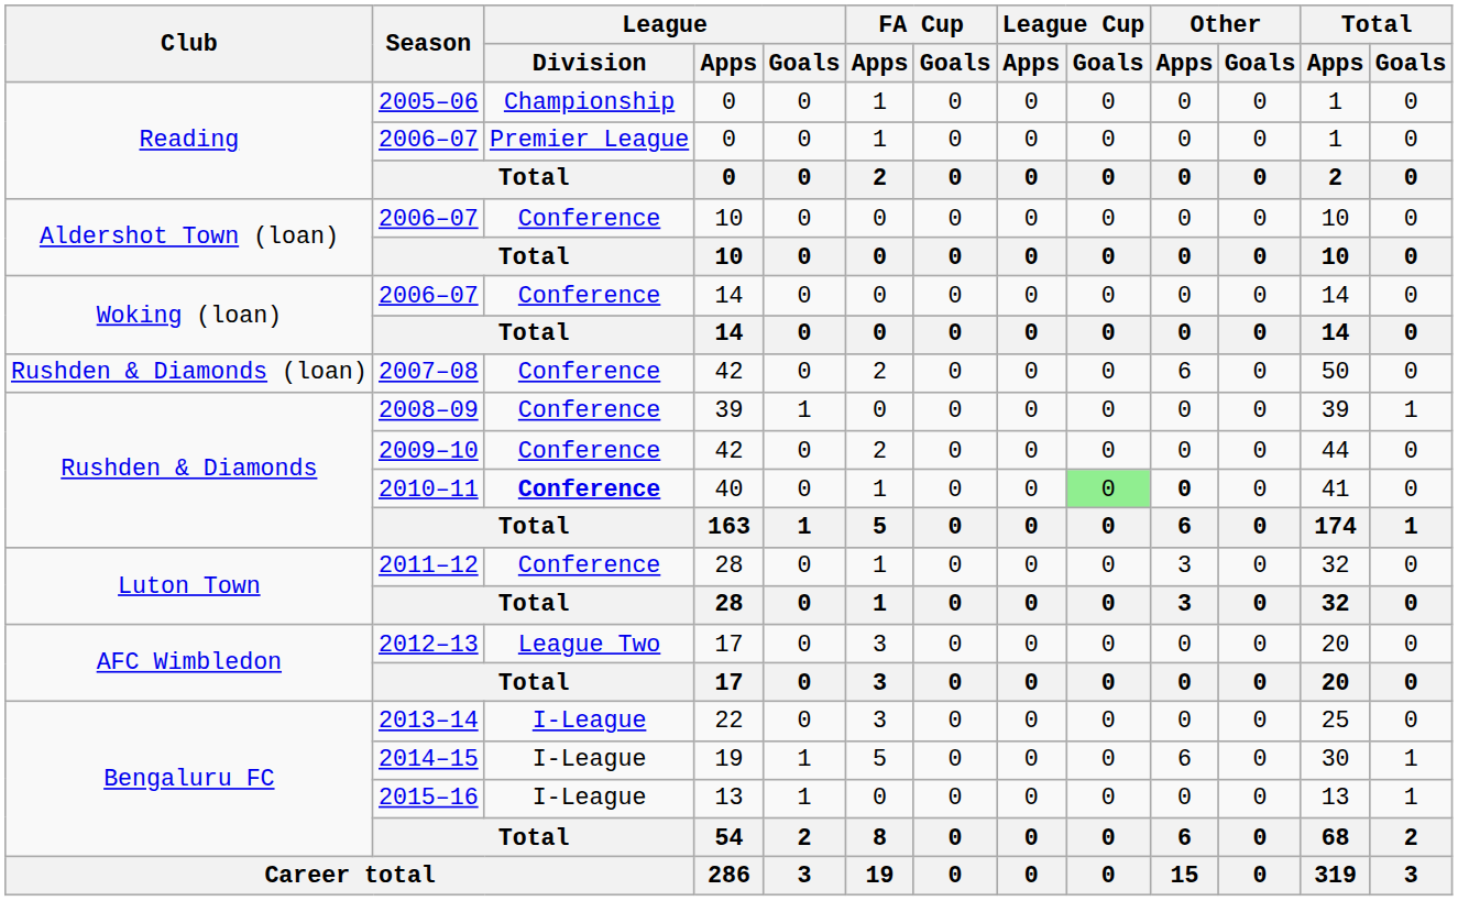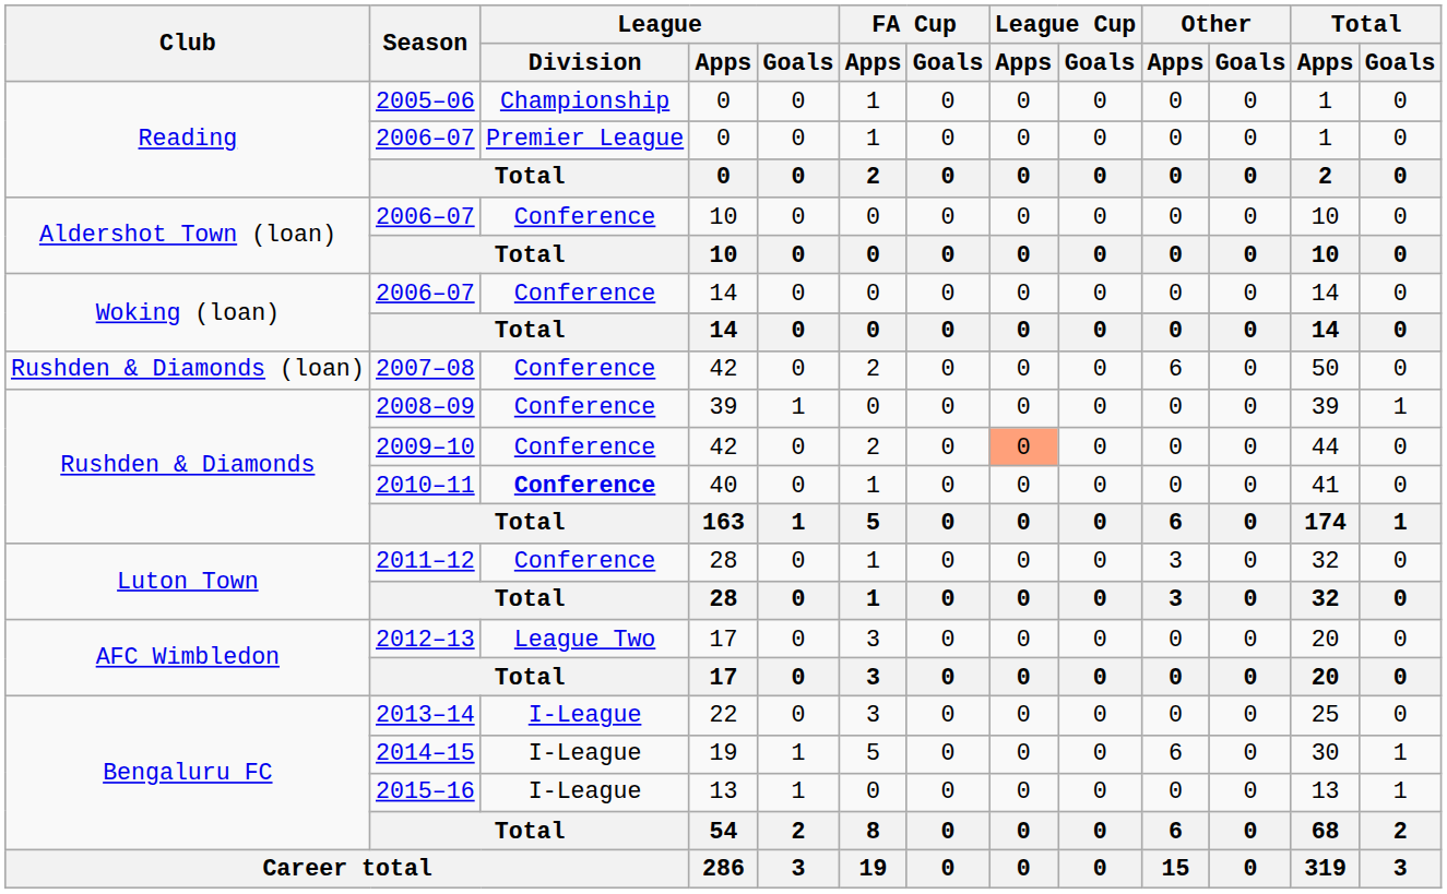2009–10 | League Cup / Apps: no background -> lightsalmon background
2010–11 | League Cup / Goals: lightgreen background -> no background
2010–11 | Other / Apps: bold -> normal
